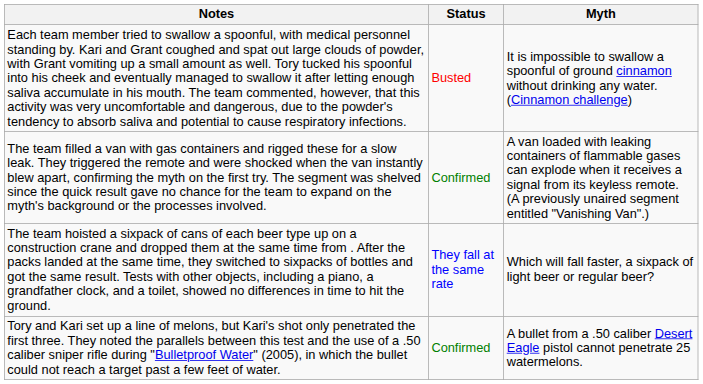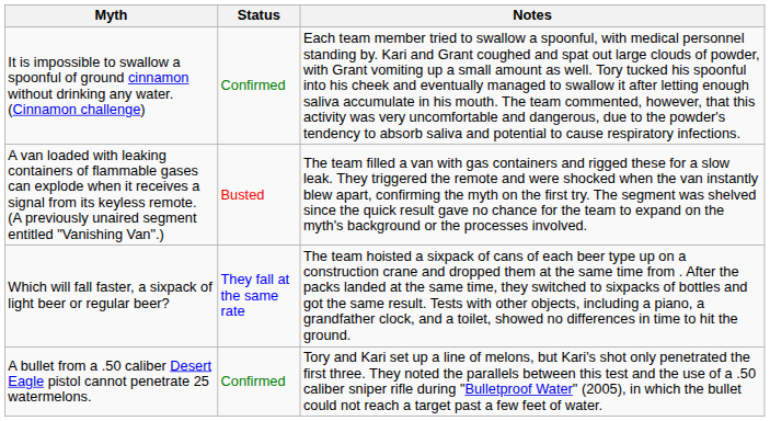columns swapped: Myth <-> Notes
row 2 | Status: Busted -> Confirmed
row 3 | Status: Confirmed -> Busted
